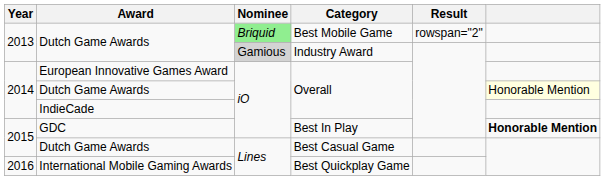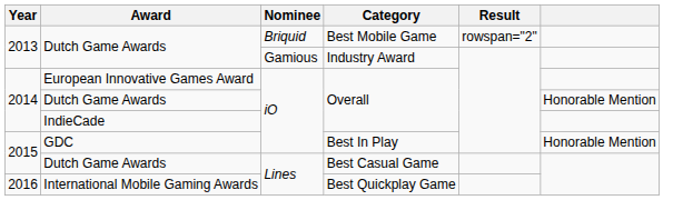Best Mobile Game | Nominee: lightgreen background -> no background
Industry Award | Nominee: lightgrey background -> no background
Dutch Game Awards / Overall | column 6: lightyellow background -> no background
Best In Play | column 6: bold -> normal
